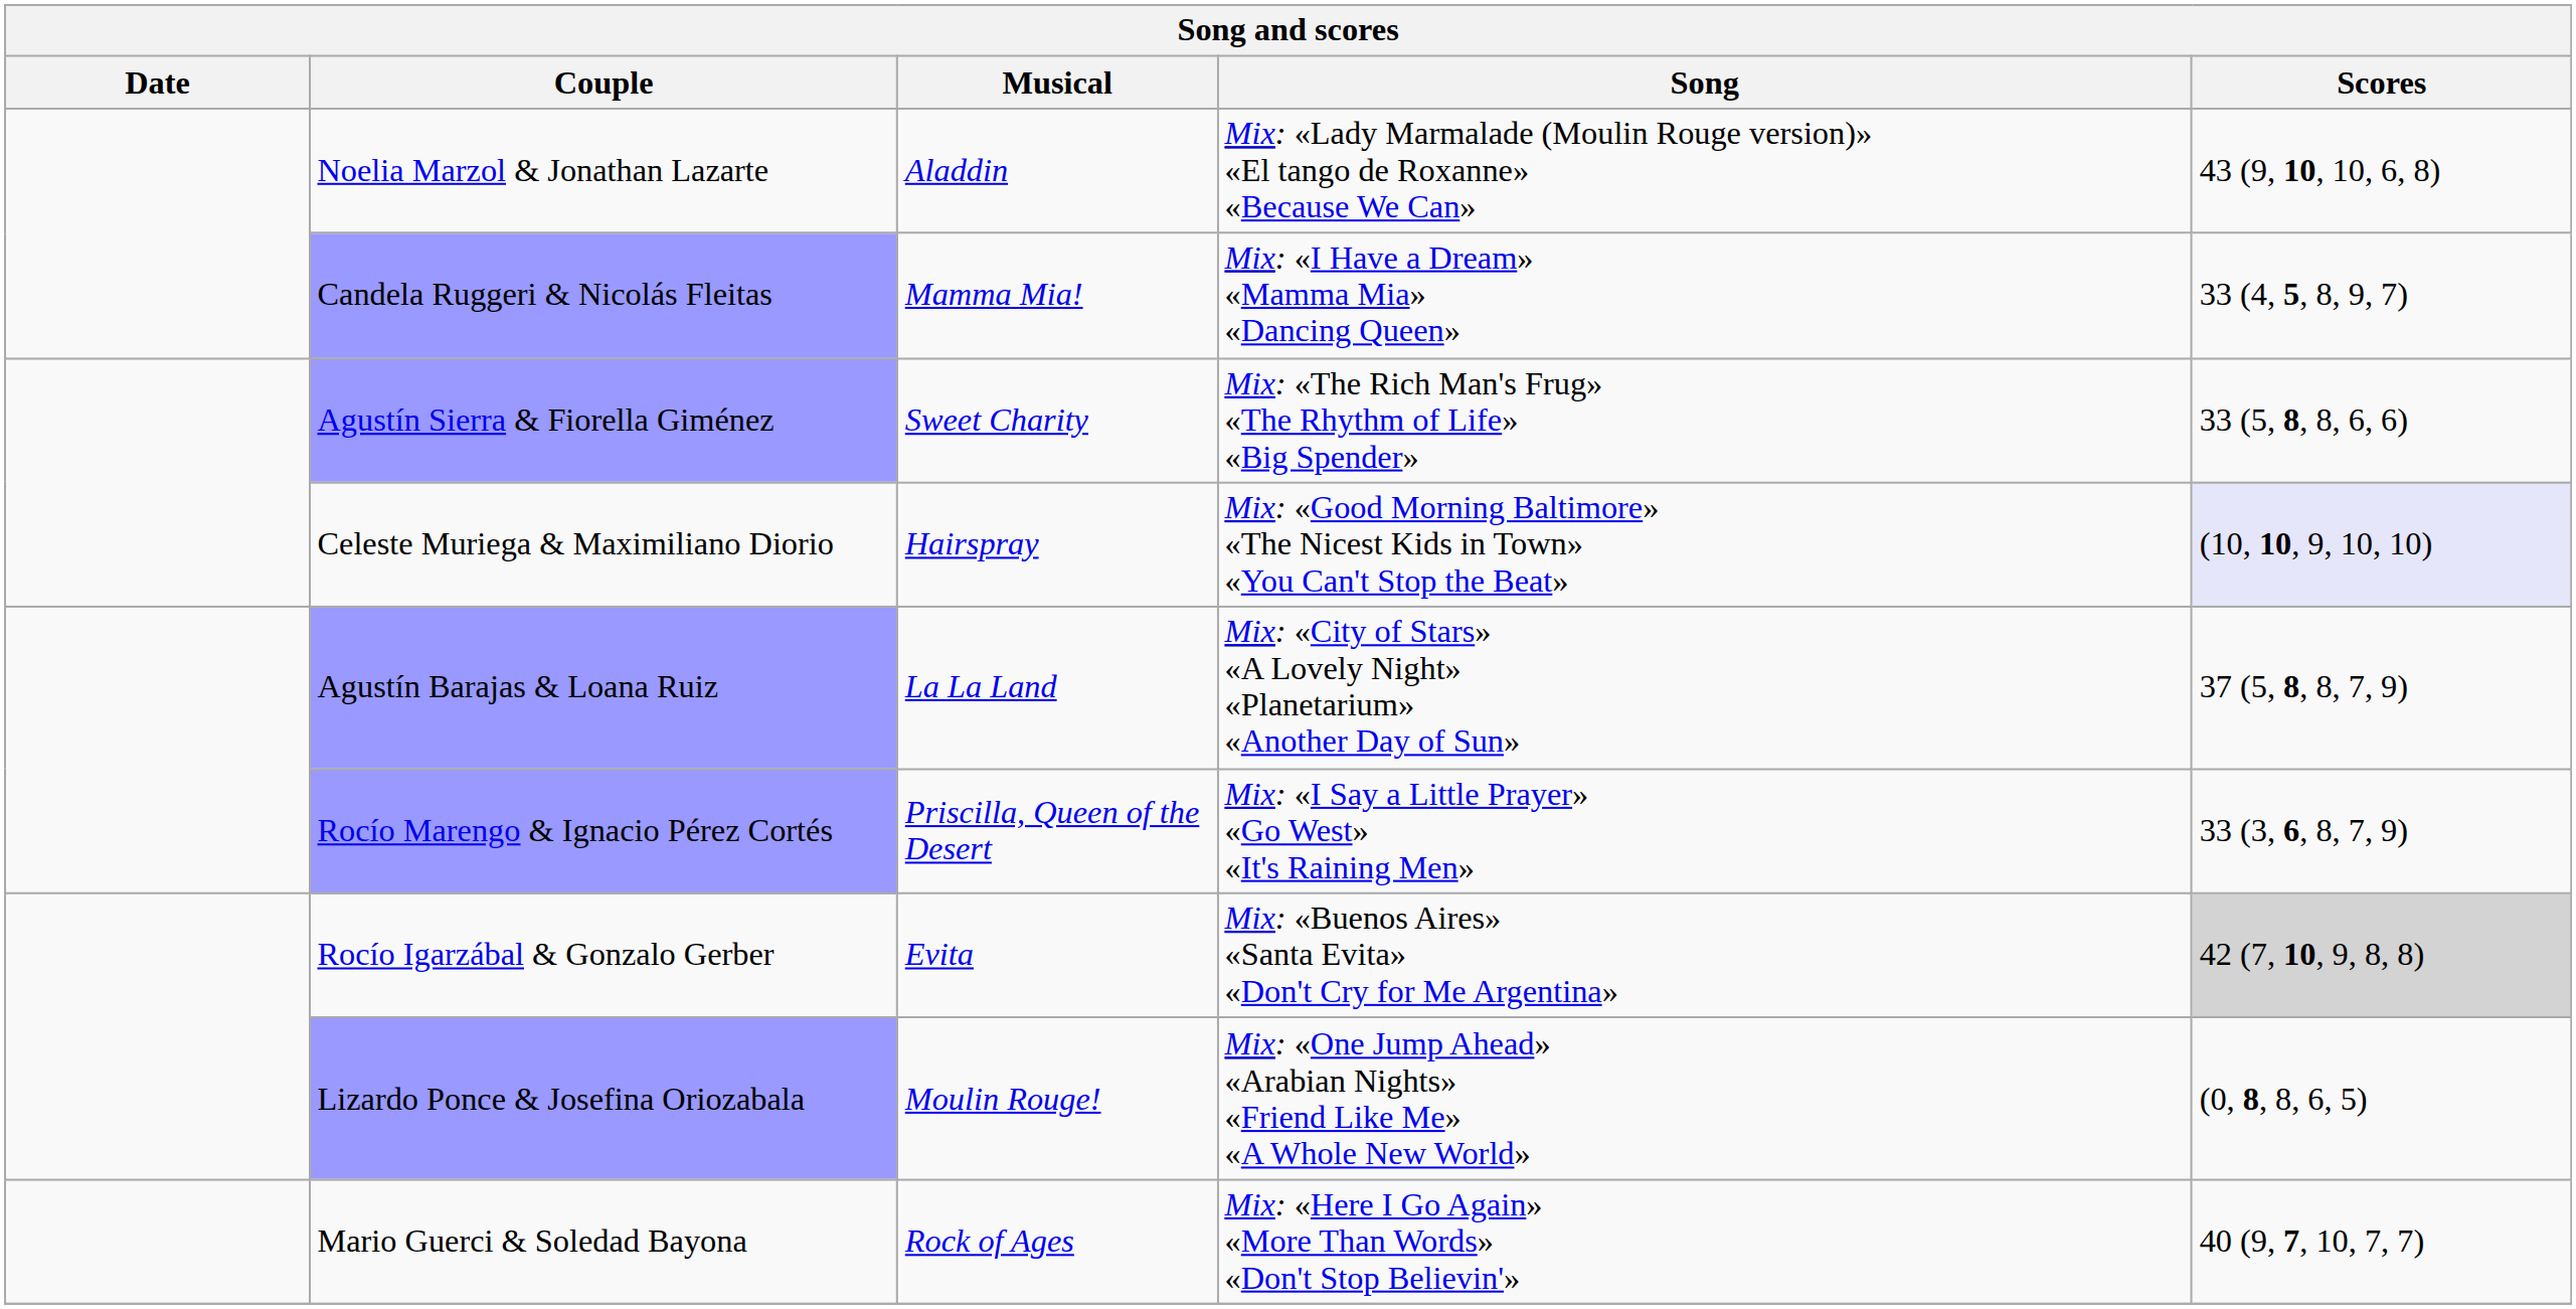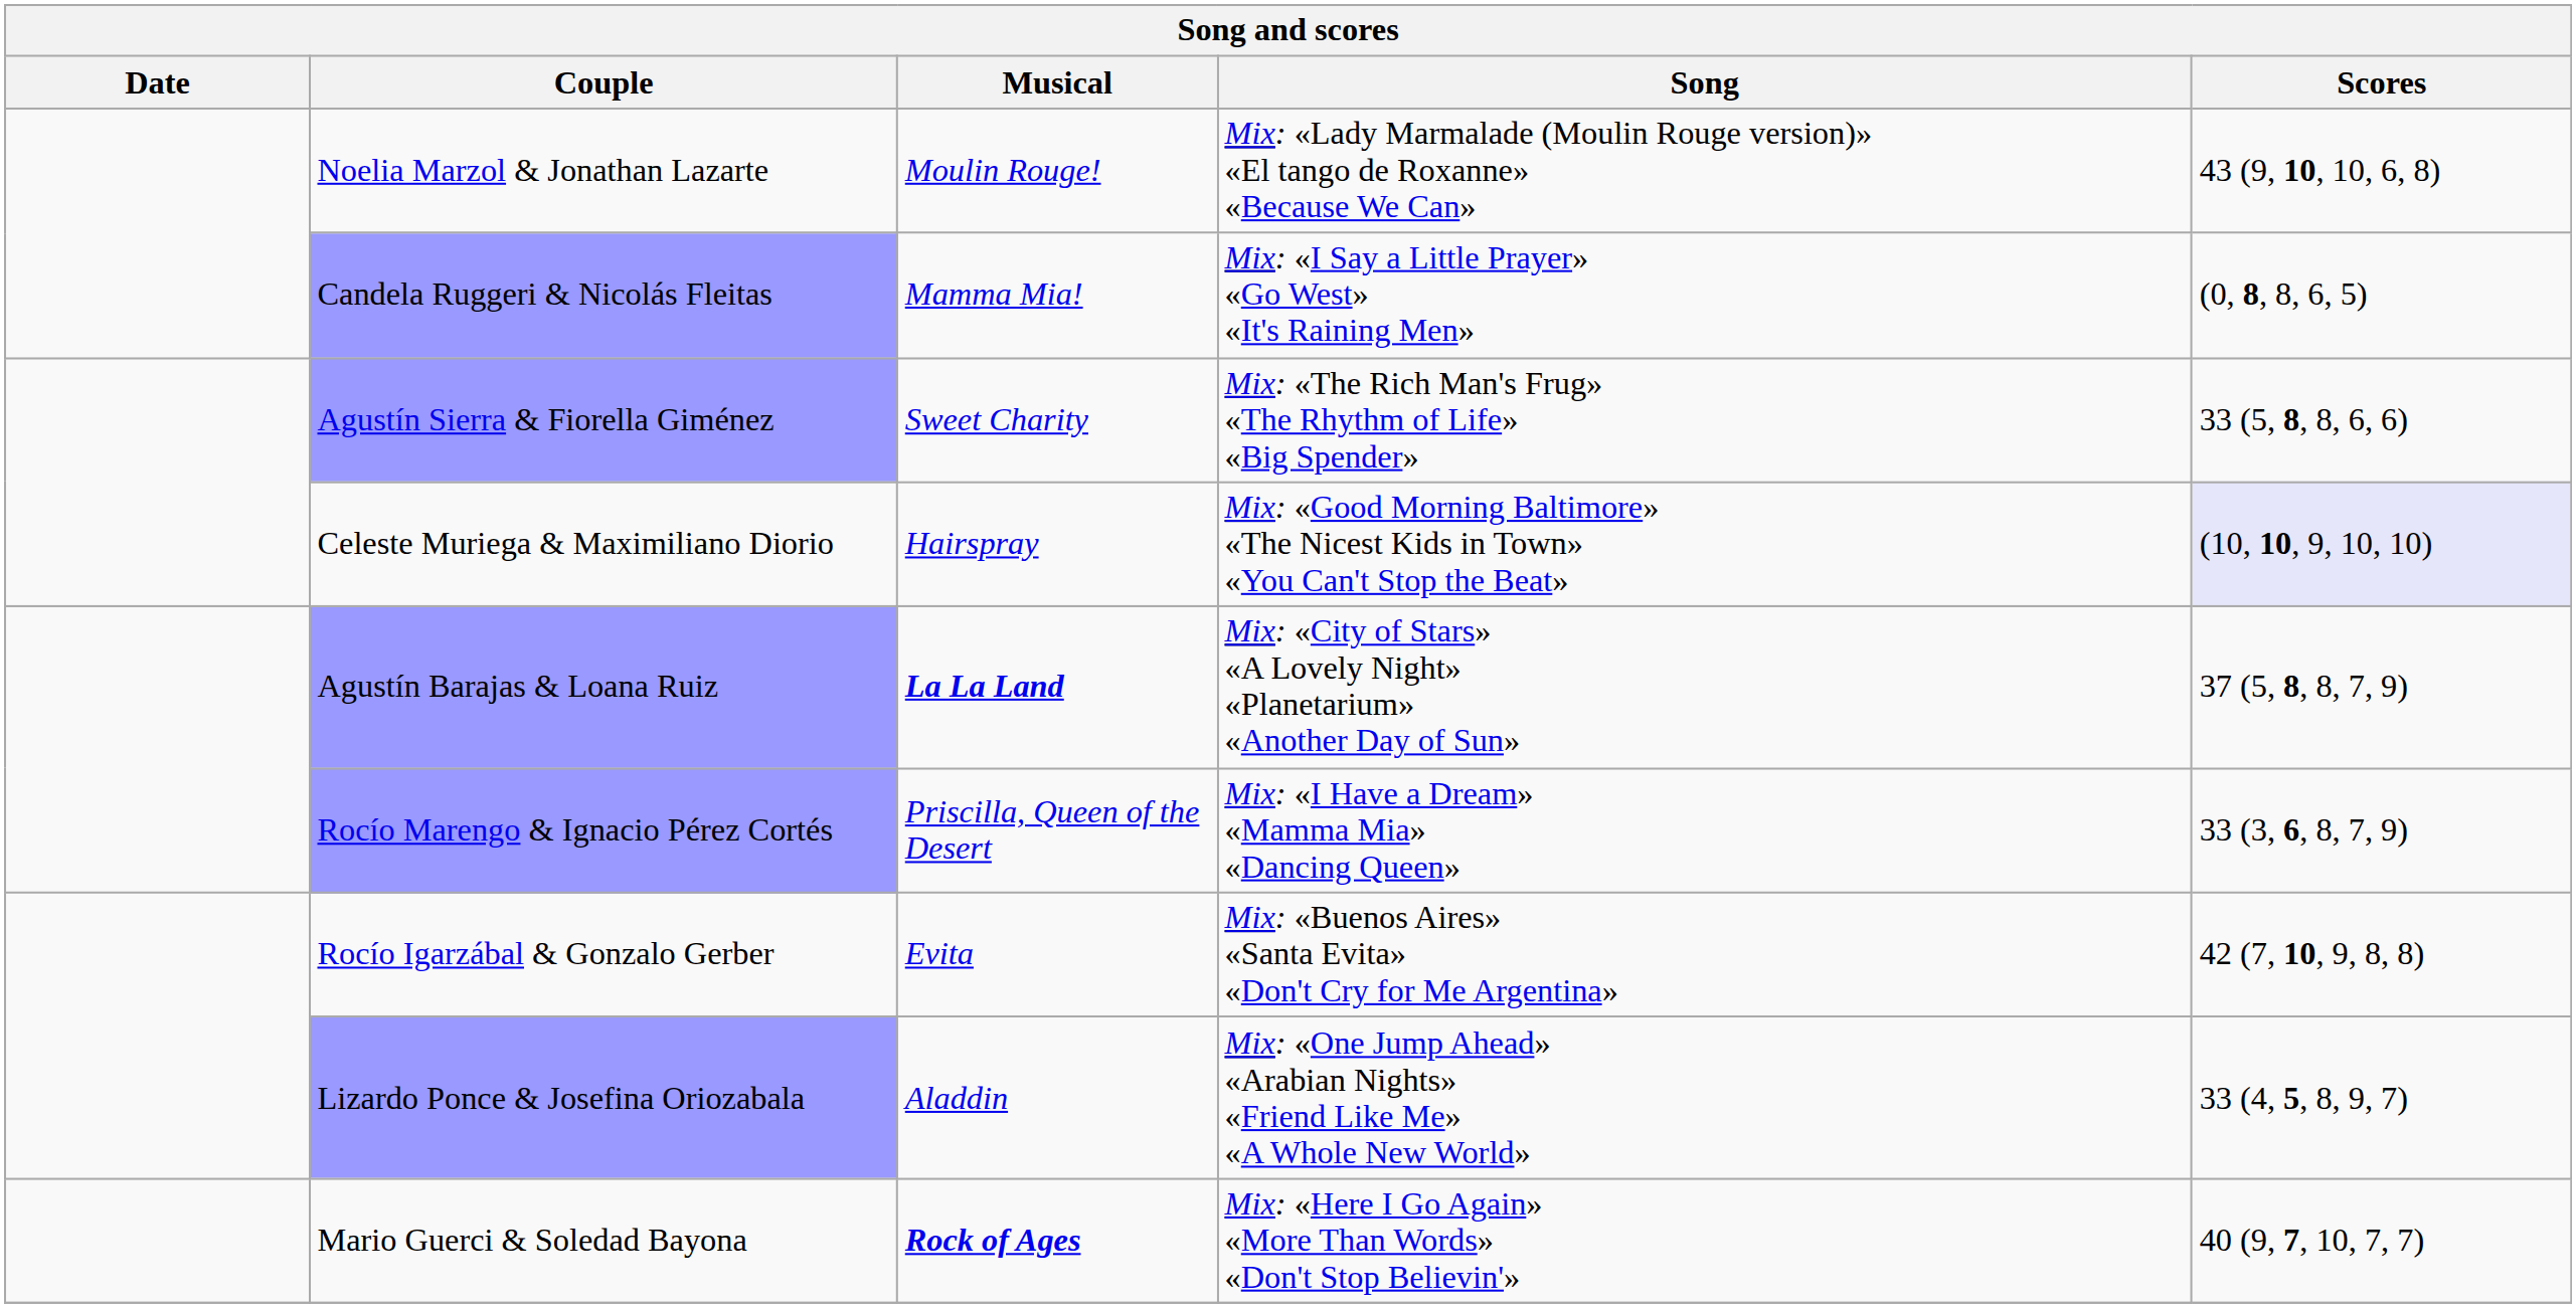Noelia Marzol & Jonathan Lazarte | Musical: Aladdin -> Moulin Rouge!
Candela Ruggeri & Nicolás Fleitas | Song: Mix: «I Have a Dream» «Mamma Mia» «Dancing Queen» -> Mix: «I Say a Little Prayer» «Go West» «It's Raining Men»
Candela Ruggeri & Nicolás Fleitas | Scores: 33 (4, 5, 8, 9, 7) -> (0, 8, 8, 6, 5)
Agustín Barajas & Loana Ruiz | Musical: normal -> bold
Rocío Marengo & Ignacio Pérez Cortés | Song: Mix: «I Say a Little Prayer» «Go West» «It's Raining Men» -> Mix: «I Have a Dream» «Mamma Mia» «Dancing Queen»
Rocío Igarzábal & Gonzalo Gerber | Scores: lightgrey background -> no background
Lizardo Ponce & Josefina Oriozabala | Musical: Moulin Rouge! -> Aladdin
Lizardo Ponce & Josefina Oriozabala | Scores: (0, 8, 8, 6, 5) -> 33 (4, 5, 8, 9, 7)
Mario Guerci & Soledad Bayona | Musical: normal -> bold
